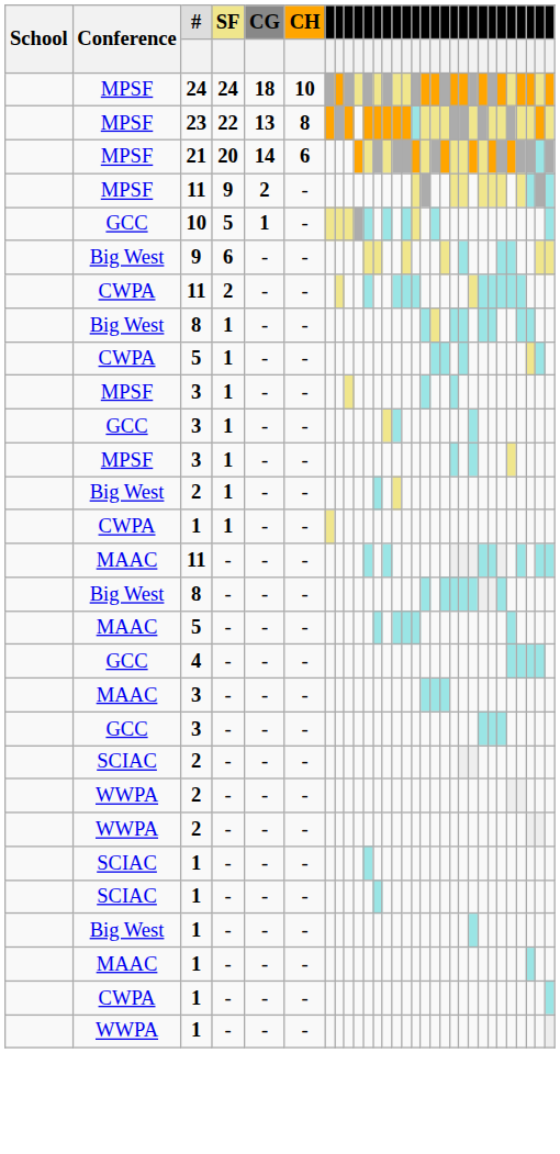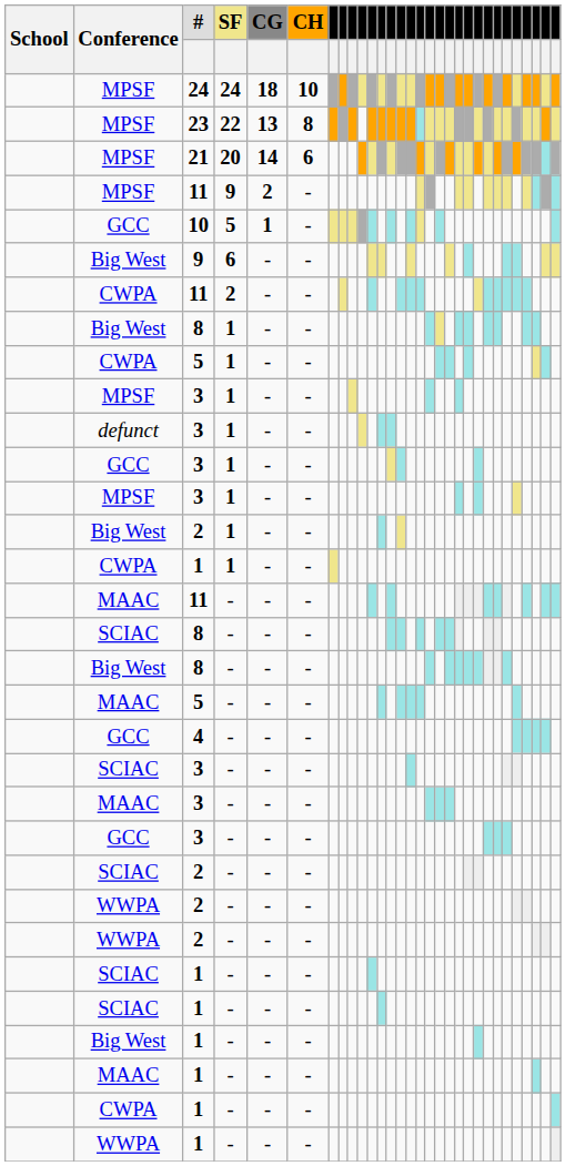+ row: defunct | 3 | 1 | - | -
+ row: SCIAC | 8 | - | - | -
+ row: SCIAC | 3 | - | - | -
